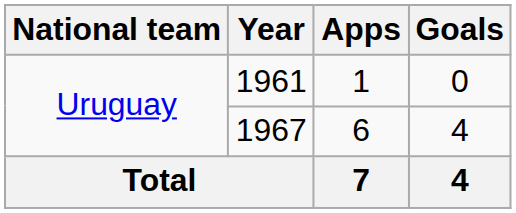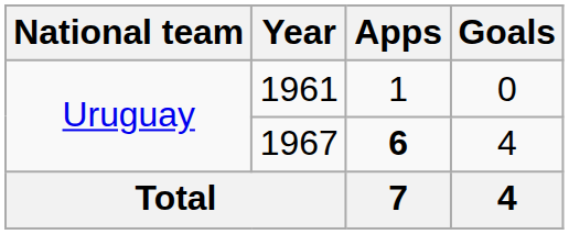1967 | Apps: normal -> bold
